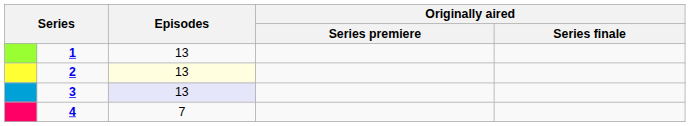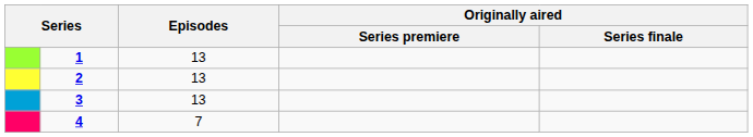2 | Episodes: lightyellow background -> no background
3 | Episodes: lavender background -> no background
